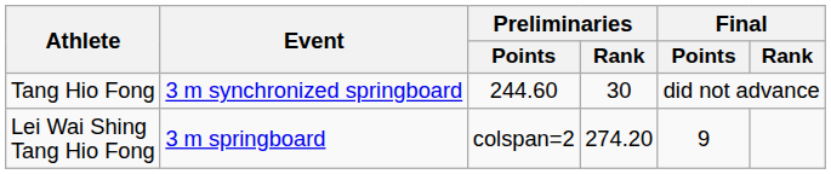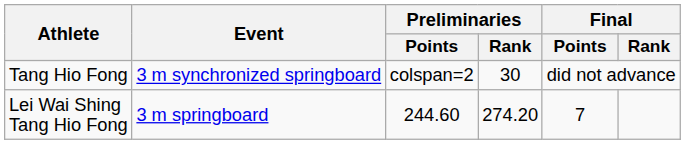Tang Hio Fong | Preliminaries / Points: 244.60 -> colspan=2
Lei Wai Shing Tang Hio Fong | Preliminaries / Points: colspan=2 -> 244.60
Lei Wai Shing Tang Hio Fong | Final / Points: 9 -> 7
